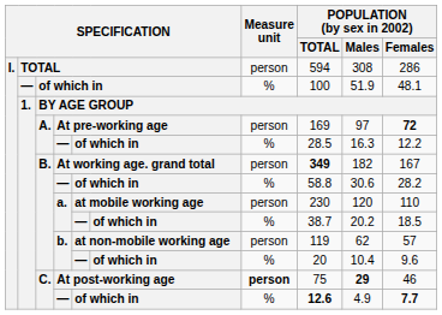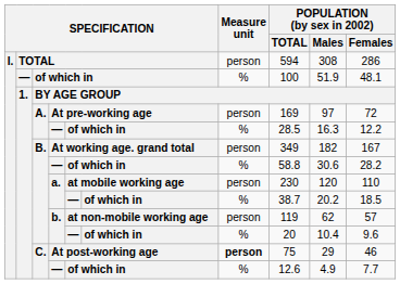At pre-working age | POPULATION (by sex in 2002) / Females: bold -> normal
At working age. grand total | POPULATION (by sex in 2002) / TOTAL: bold -> normal
At post-working age | POPULATION (by sex in 2002) / Males: bold -> normal
C. / — | POPULATION (by sex in 2002) / TOTAL: bold -> normal
C. / — | POPULATION (by sex in 2002) / Females: bold -> normal
